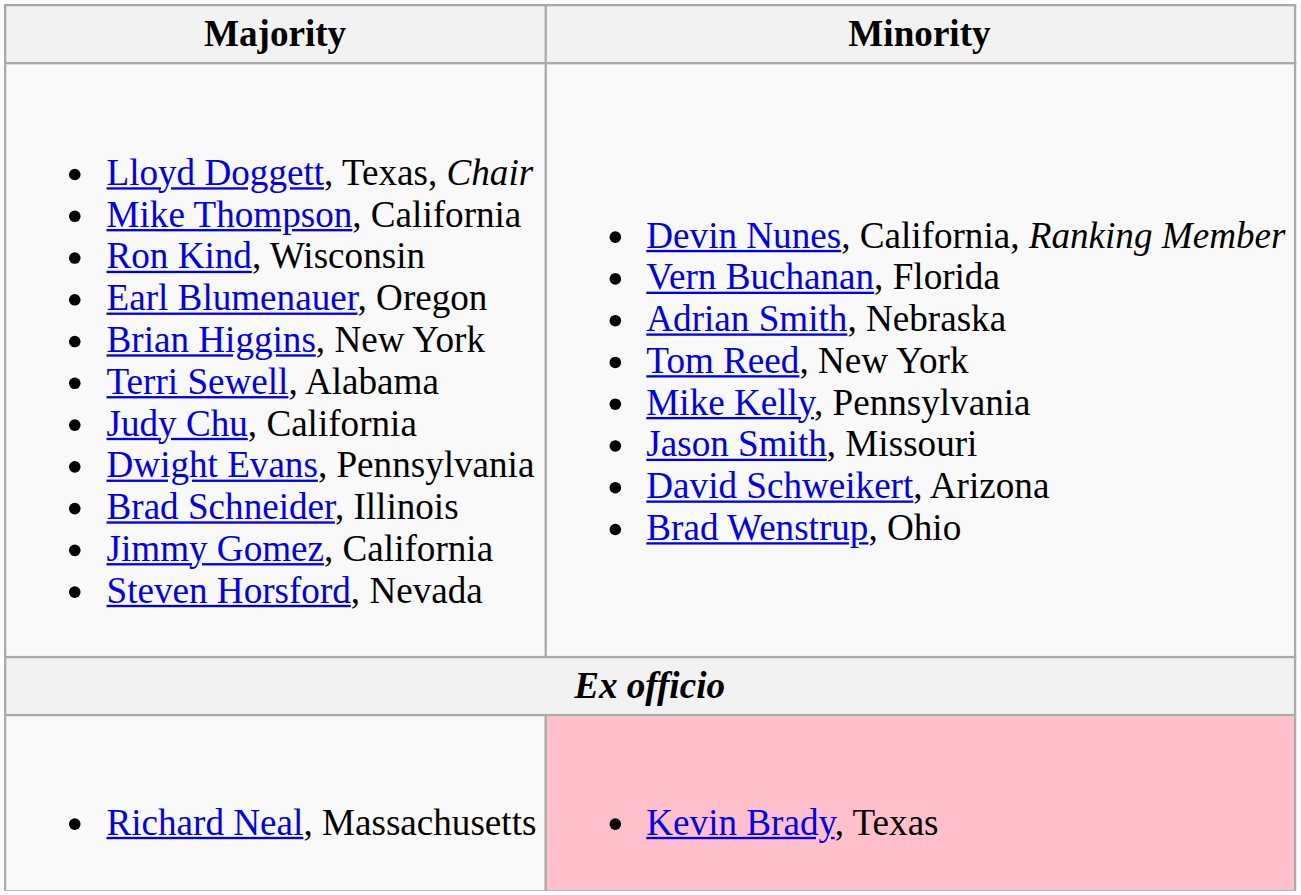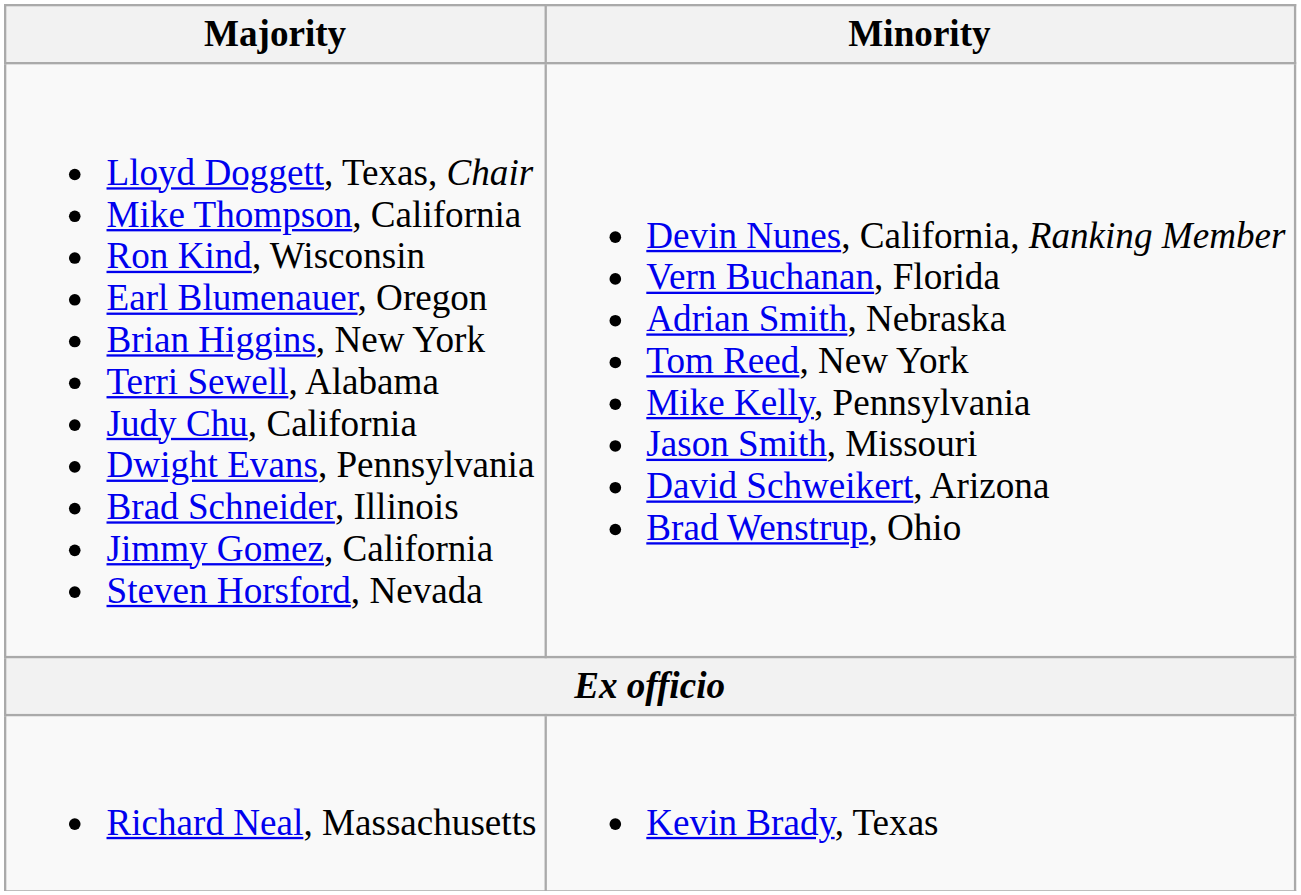Richard Neal, Massachusetts | Minority: pink background -> no background
